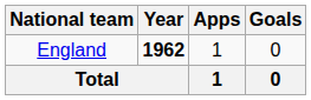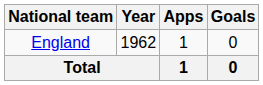England | Year: bold -> normal
